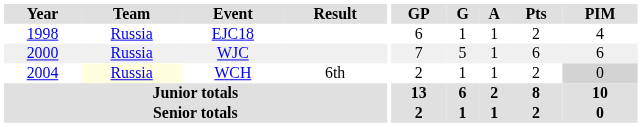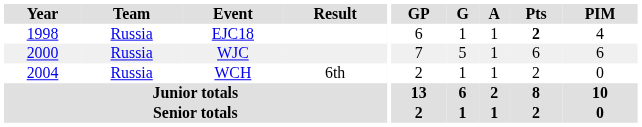EJC18 | Pts: normal -> bold
WCH | Team: lightyellow background -> no background
WCH | PIM: lightgrey background -> no background
